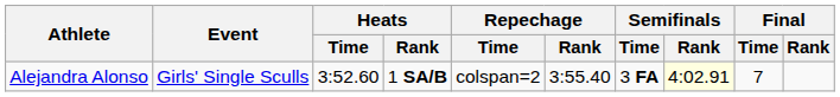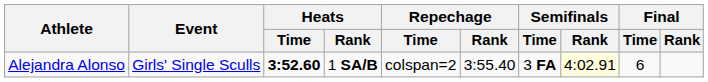Alejandra Alonso | Heats / Time: normal -> bold
Alejandra Alonso | Final / Time: 7 -> 6
